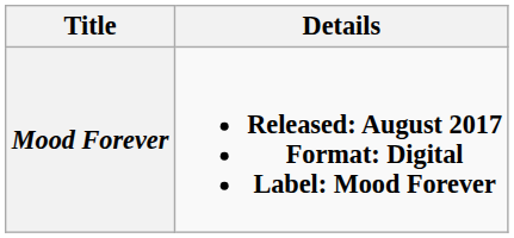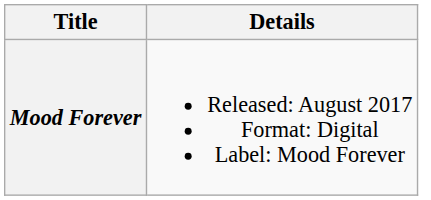Mood Forever | Details: bold -> normal
